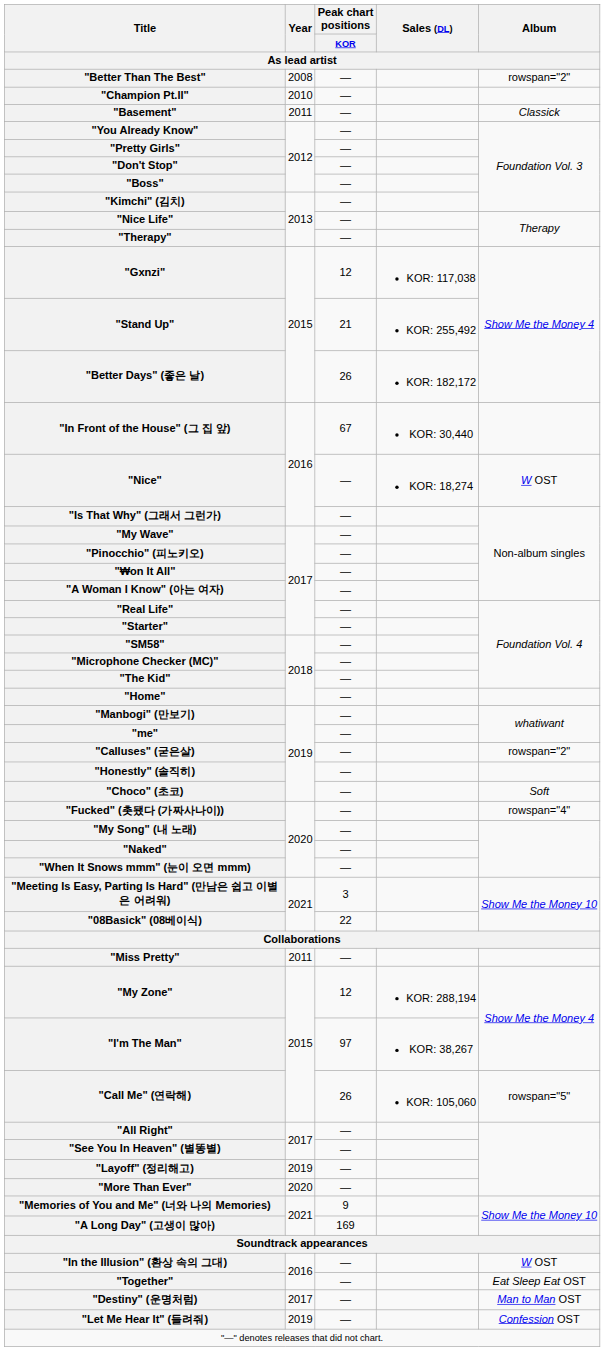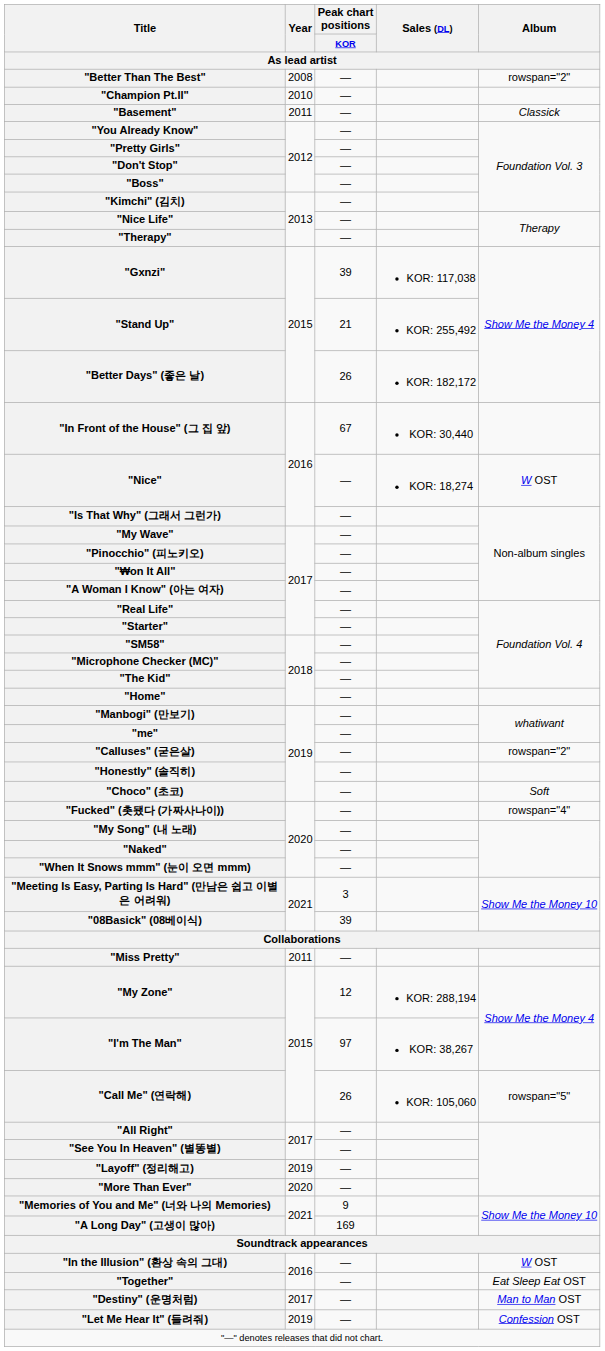"Gxnzi" | Peak chart positions / KOR: 12 -> 39
"08Basick" (08베이식) | Peak chart positions / KOR: 22 -> 39
